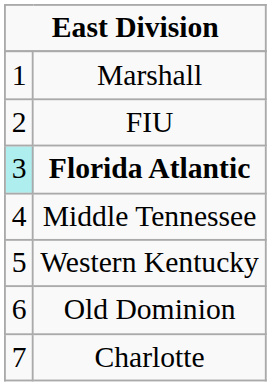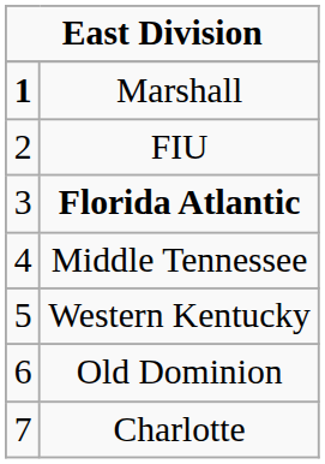Marshall | column 1: normal -> bold
Florida Atlantic | column 1: paleturquoise background -> no background
